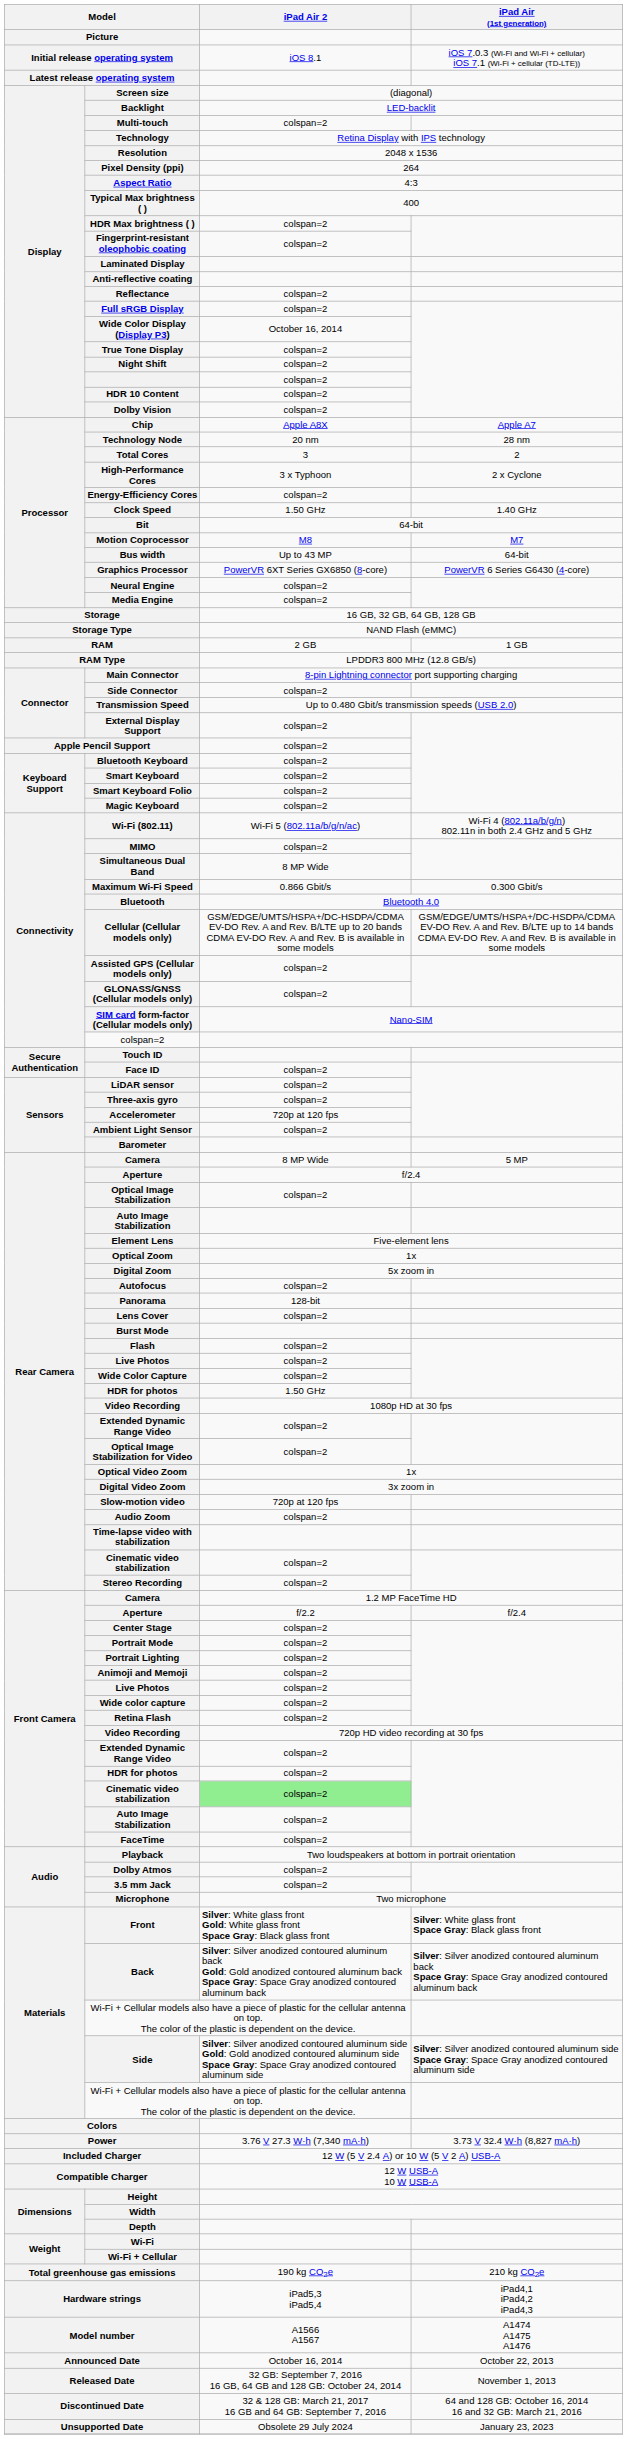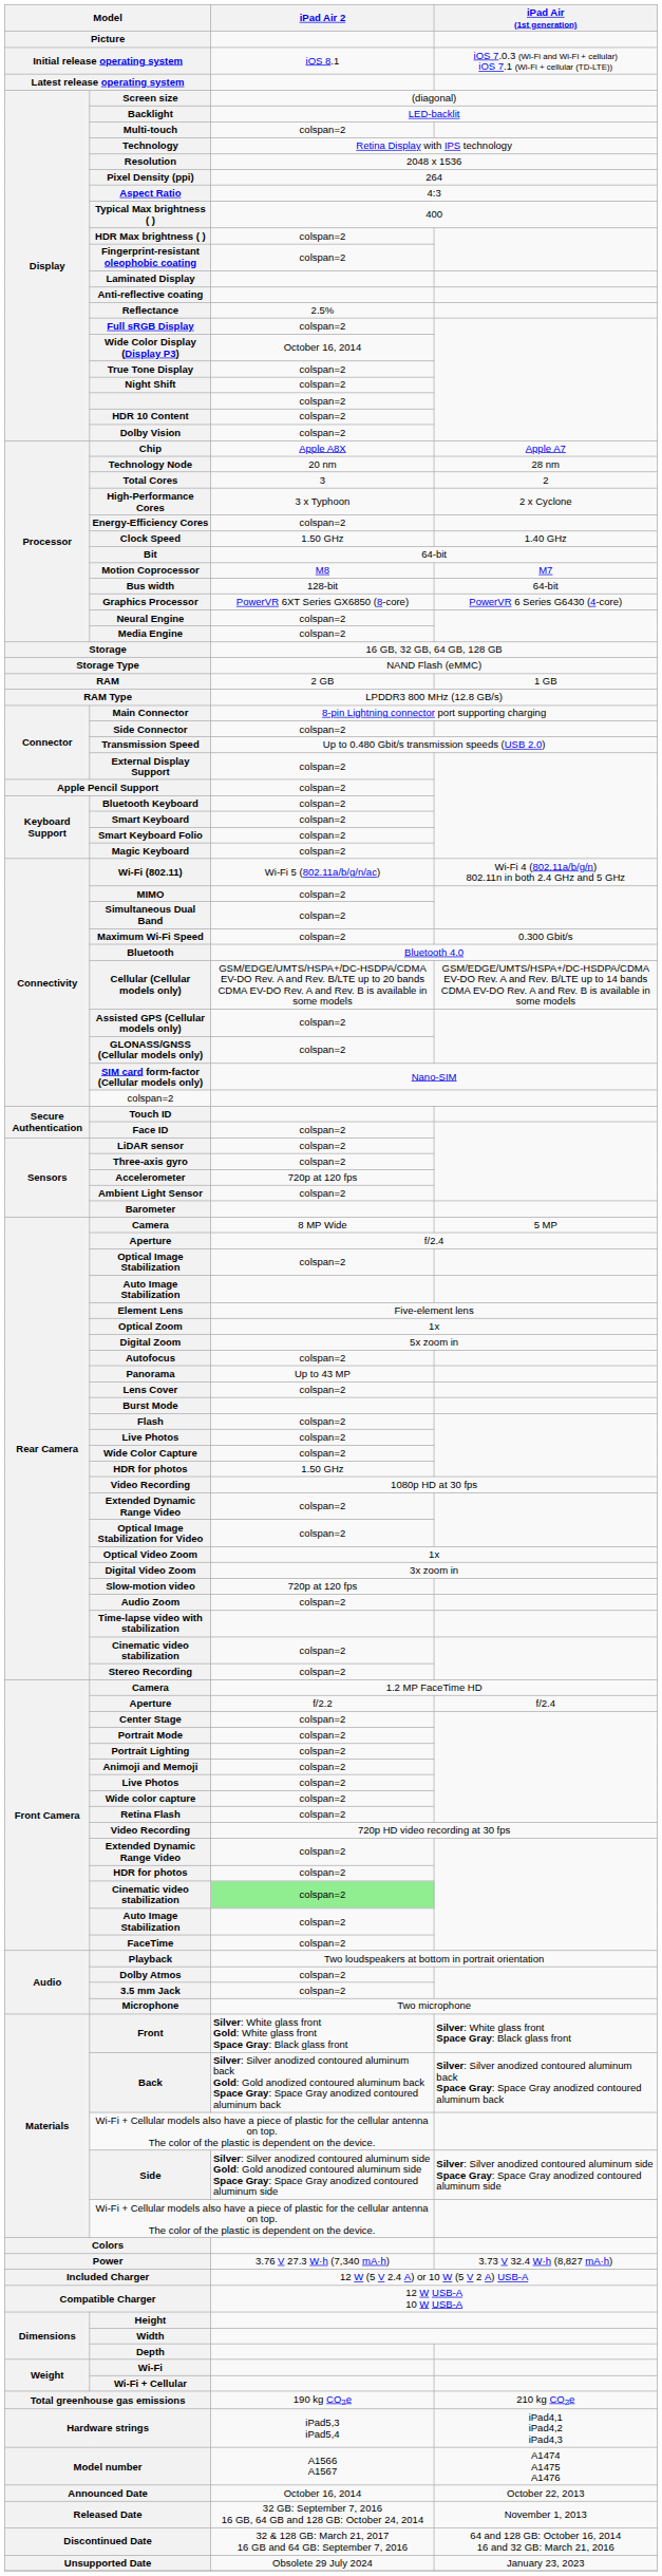Reflectance | iPad Air 2: colspan=2 -> 2.5%
Bus width | iPad Air 2: Up to 43 MP -> 128-bit
Simultaneous Dual Band | iPad Air 2: 8 MP Wide -> colspan=2
Maximum Wi-Fi Speed | iPad Air 2: 0.866 Gbit/s -> colspan=2
Panorama | iPad Air 2: 128-bit -> Up to 43 MP
